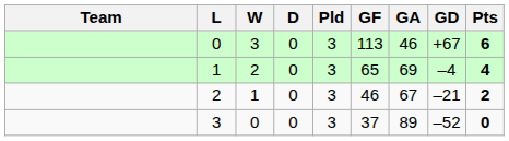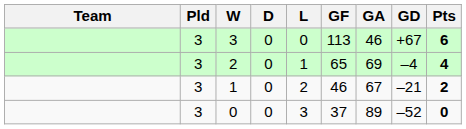columns swapped: Pld <-> L
